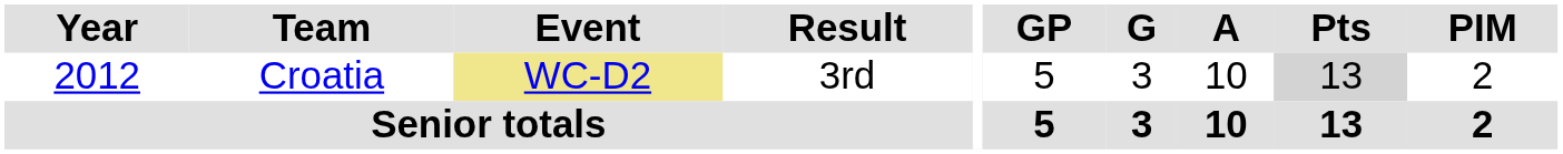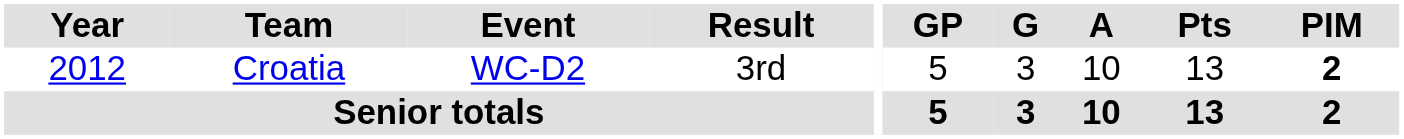Croatia | Event: khaki background -> no background
Croatia | Pts: lightgrey background -> no background
Croatia | PIM: normal -> bold
